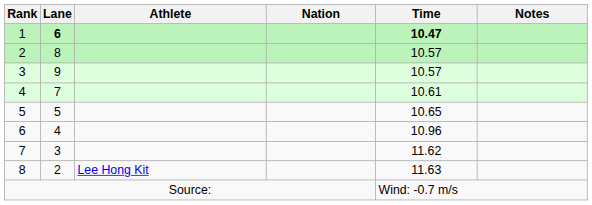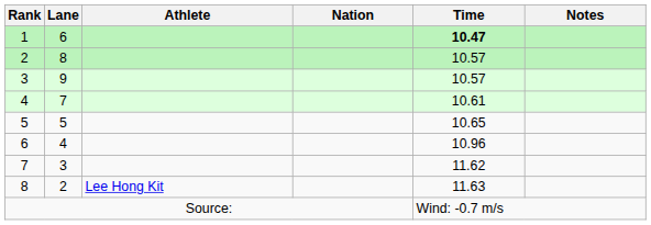1 | Lane: bold -> normal
